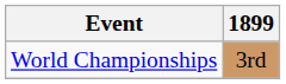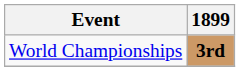World Championships | 1899: normal -> bold
